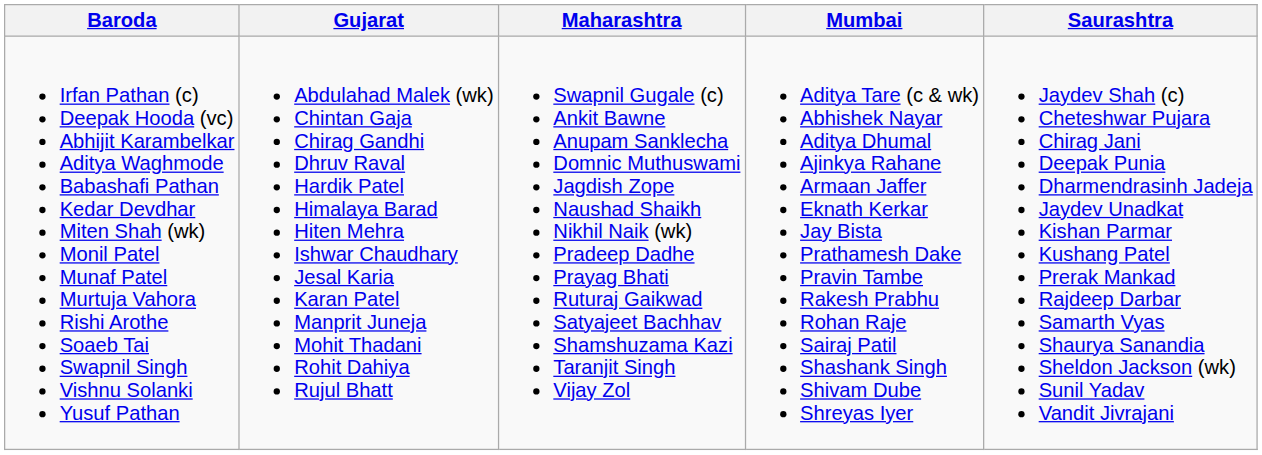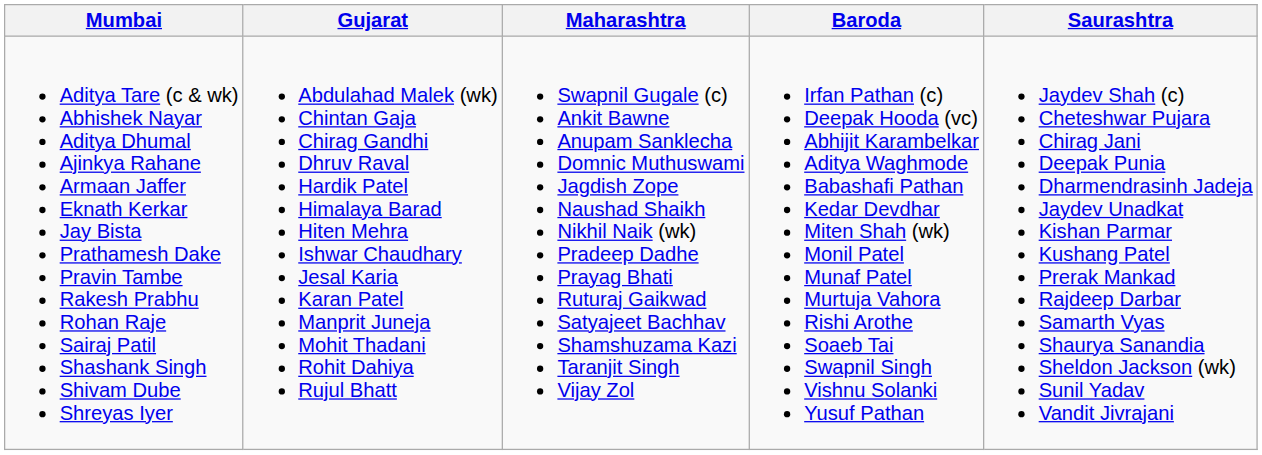columns swapped: Baroda <-> Mumbai
